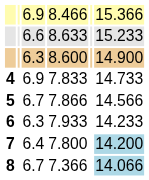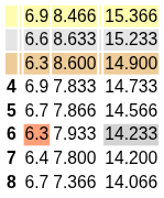7.933 | column 2: no background -> lightsalmon background
7.933 | column 4: no background -> lightgrey background
7.800 | column 4: lightblue background -> no background
7.366 | column 4: lightblue background -> no background
